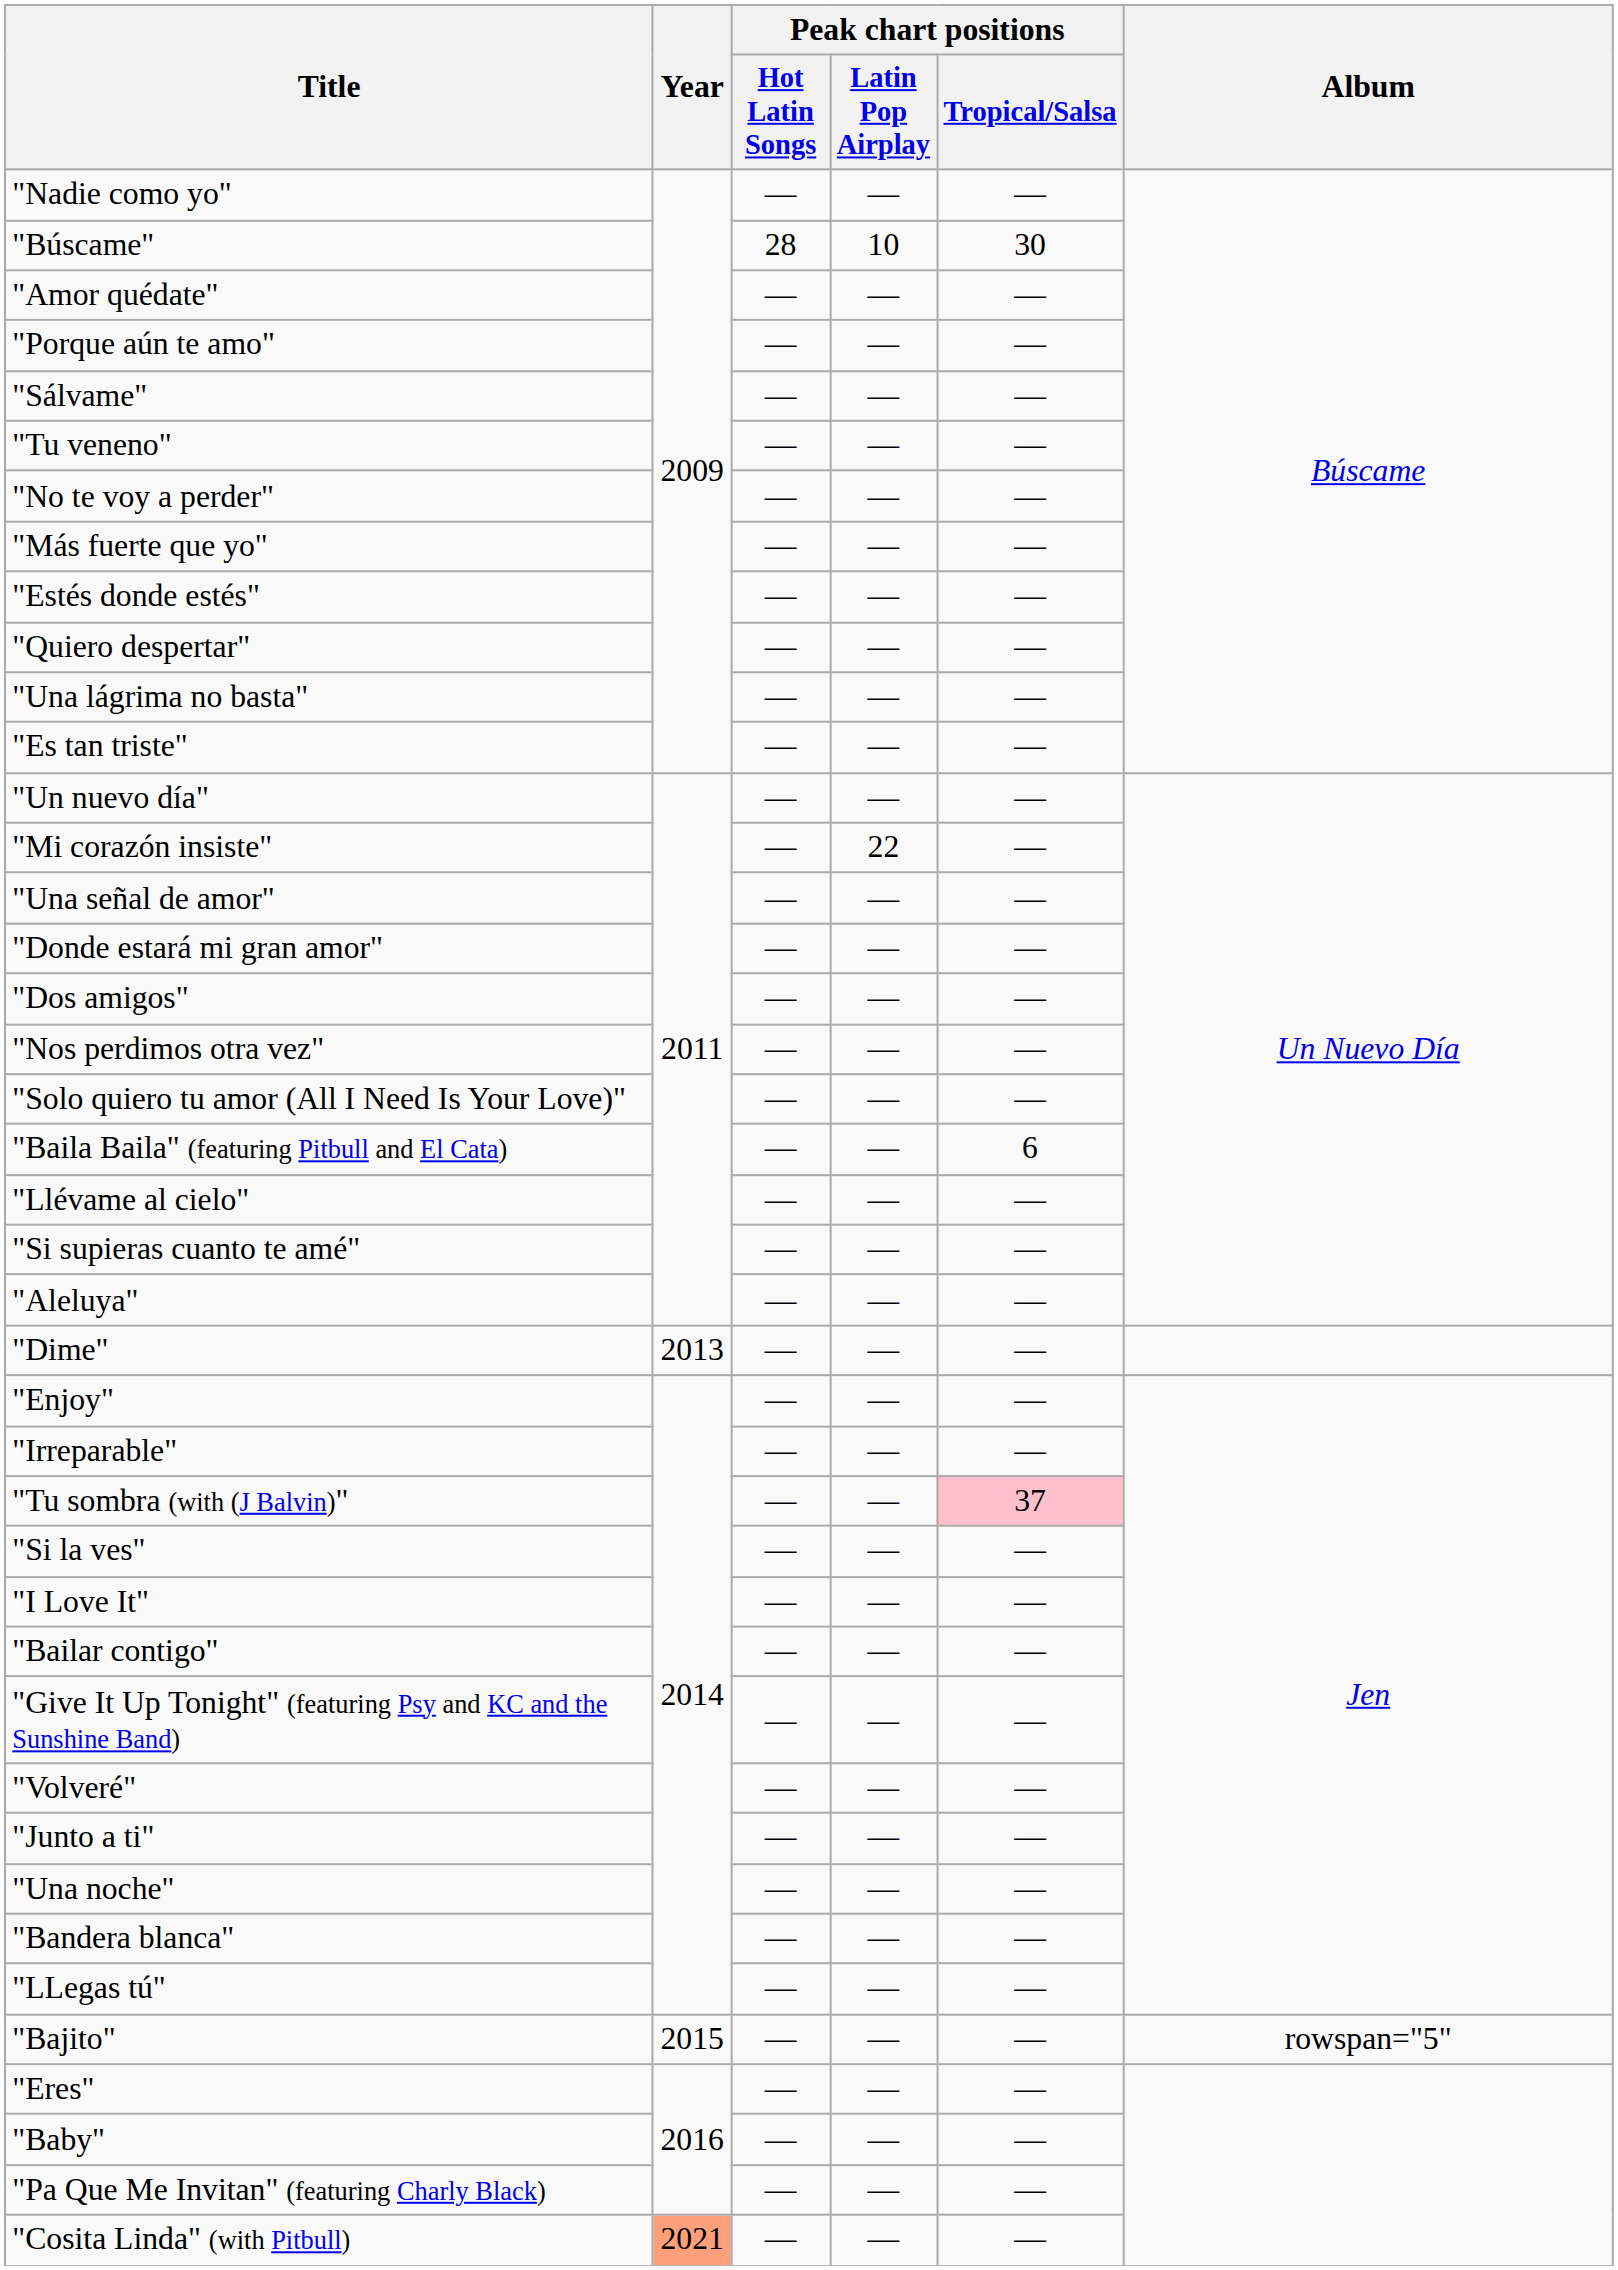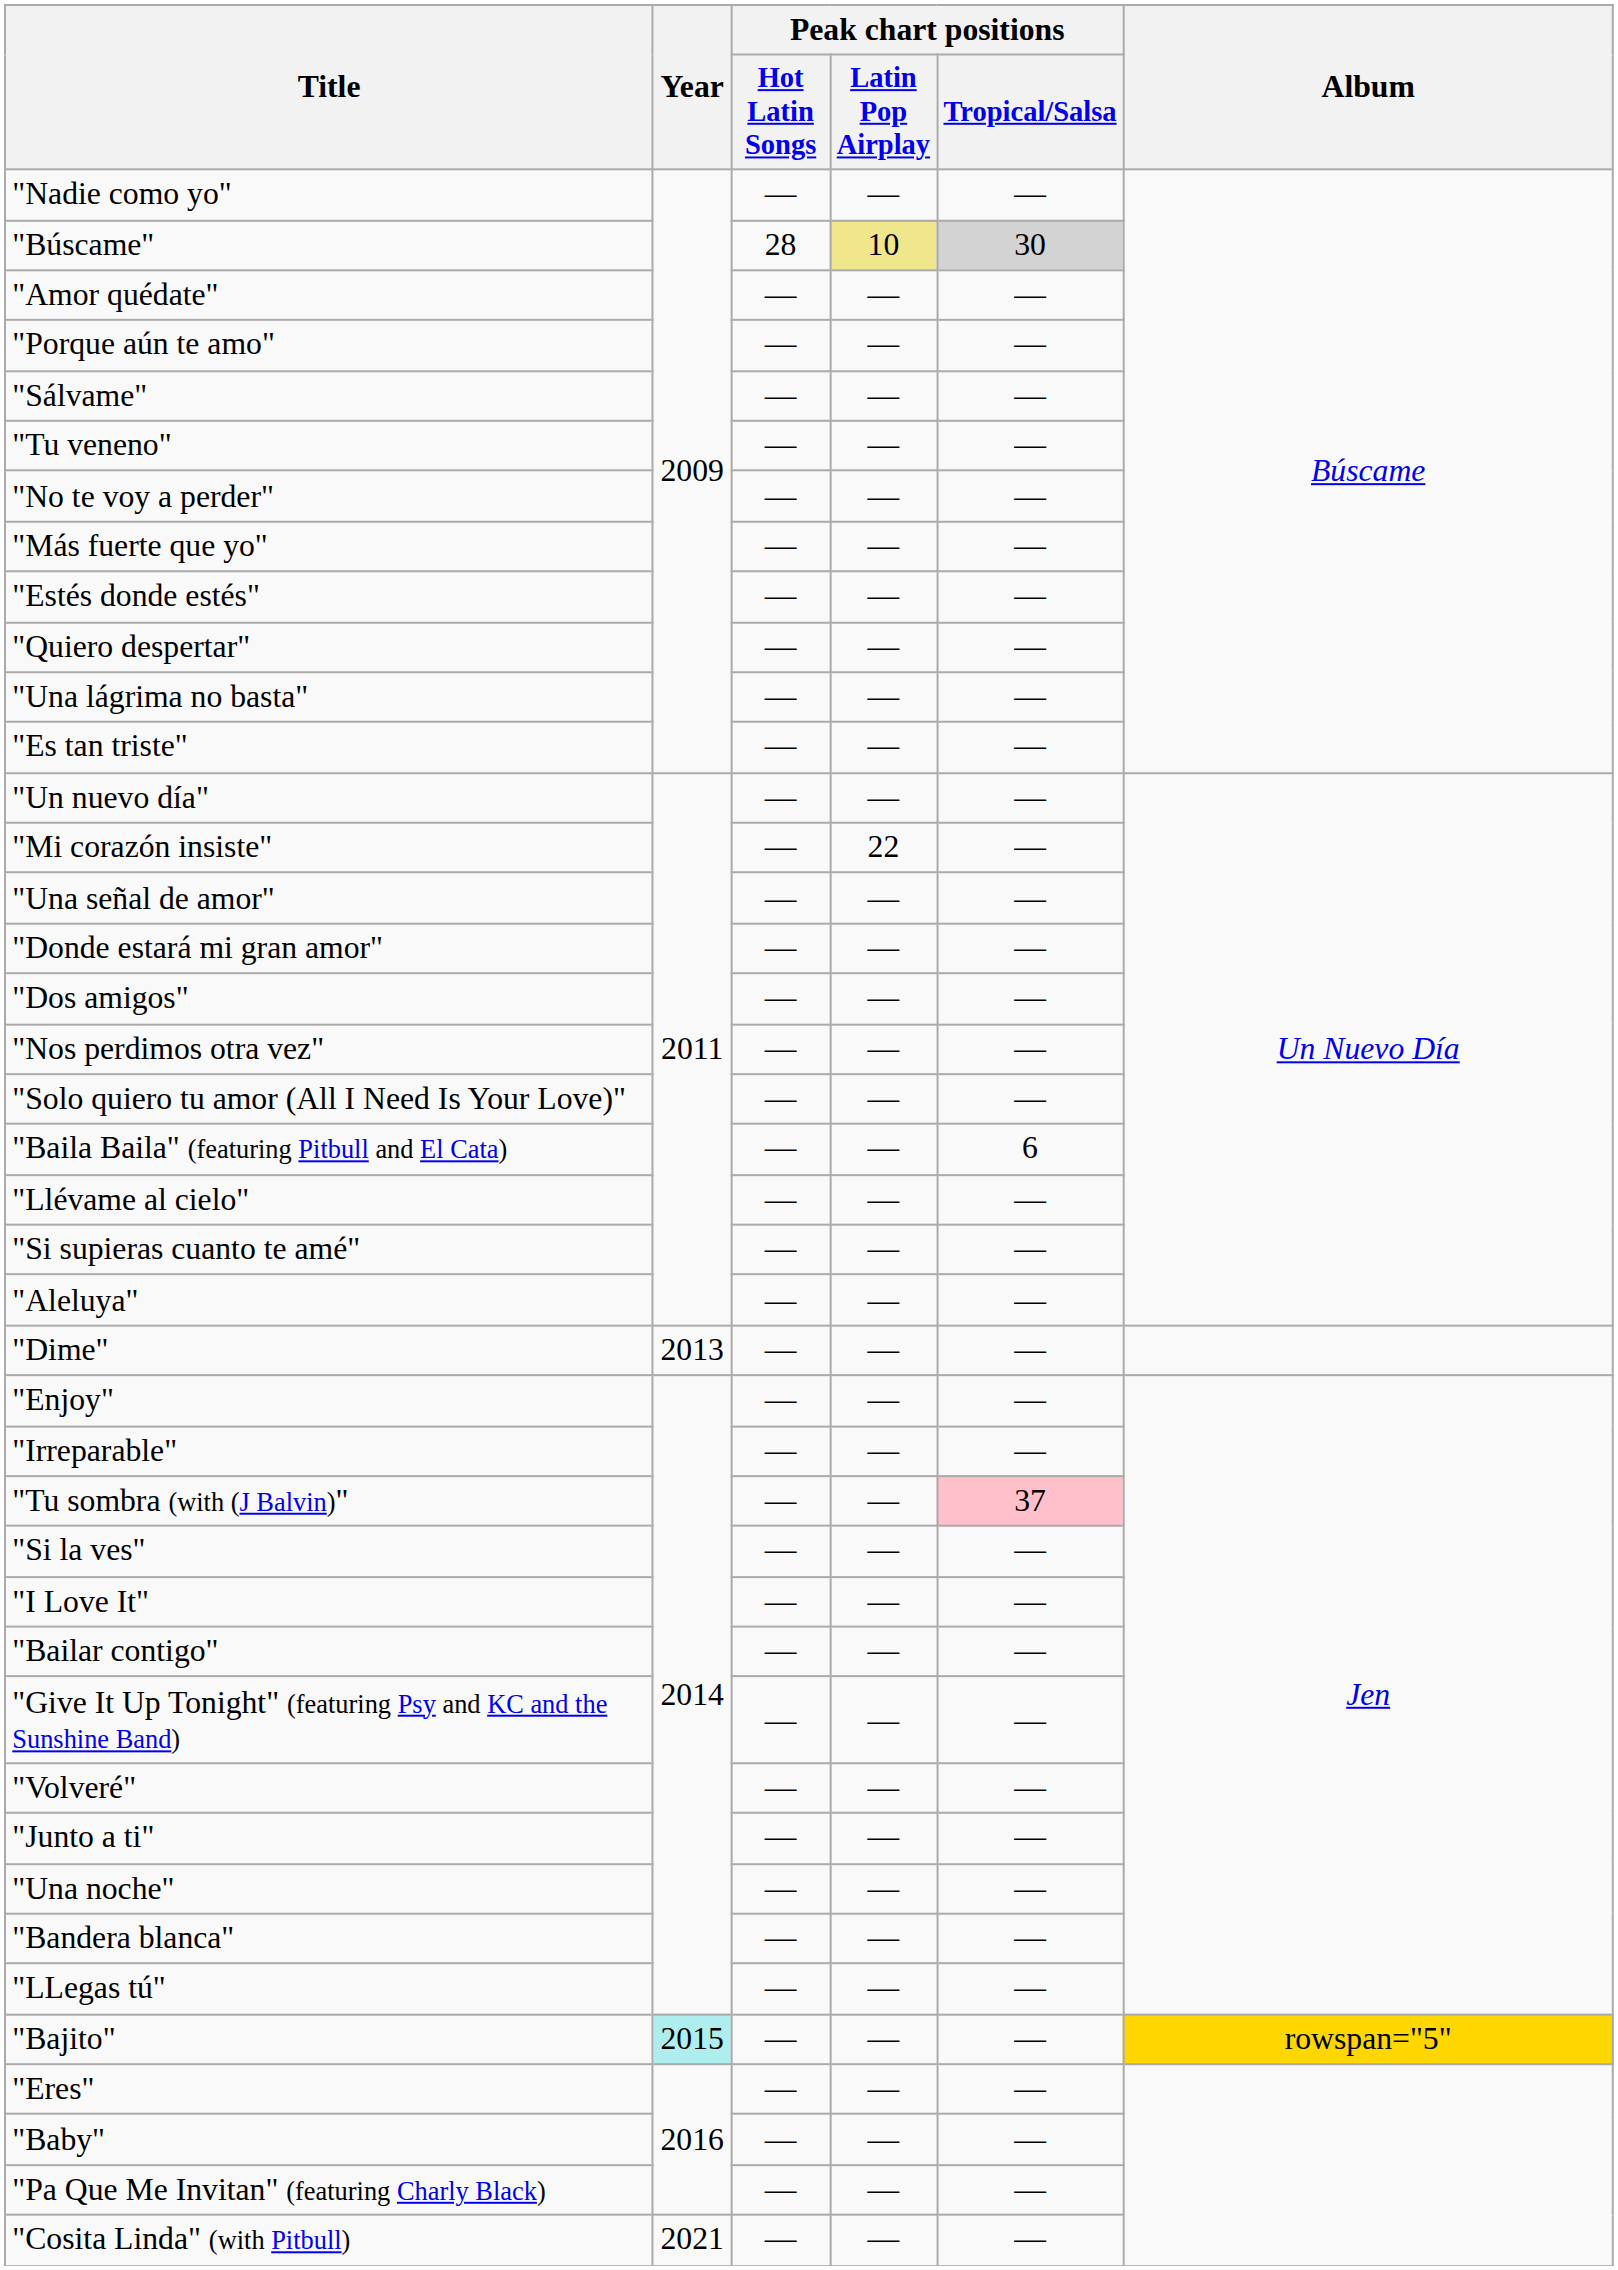"Búscame" | Peak chart positions / Latin Pop Airplay: no background -> khaki background
"Búscame" | Peak chart positions / Tropical/Salsa: no background -> lightgrey background
"Bajito" | Year: no background -> paleturquoise background
"Bajito" | Album: no background -> gold background
"Cosita Linda" (with Pitbull) | Year: lightsalmon background -> no background
